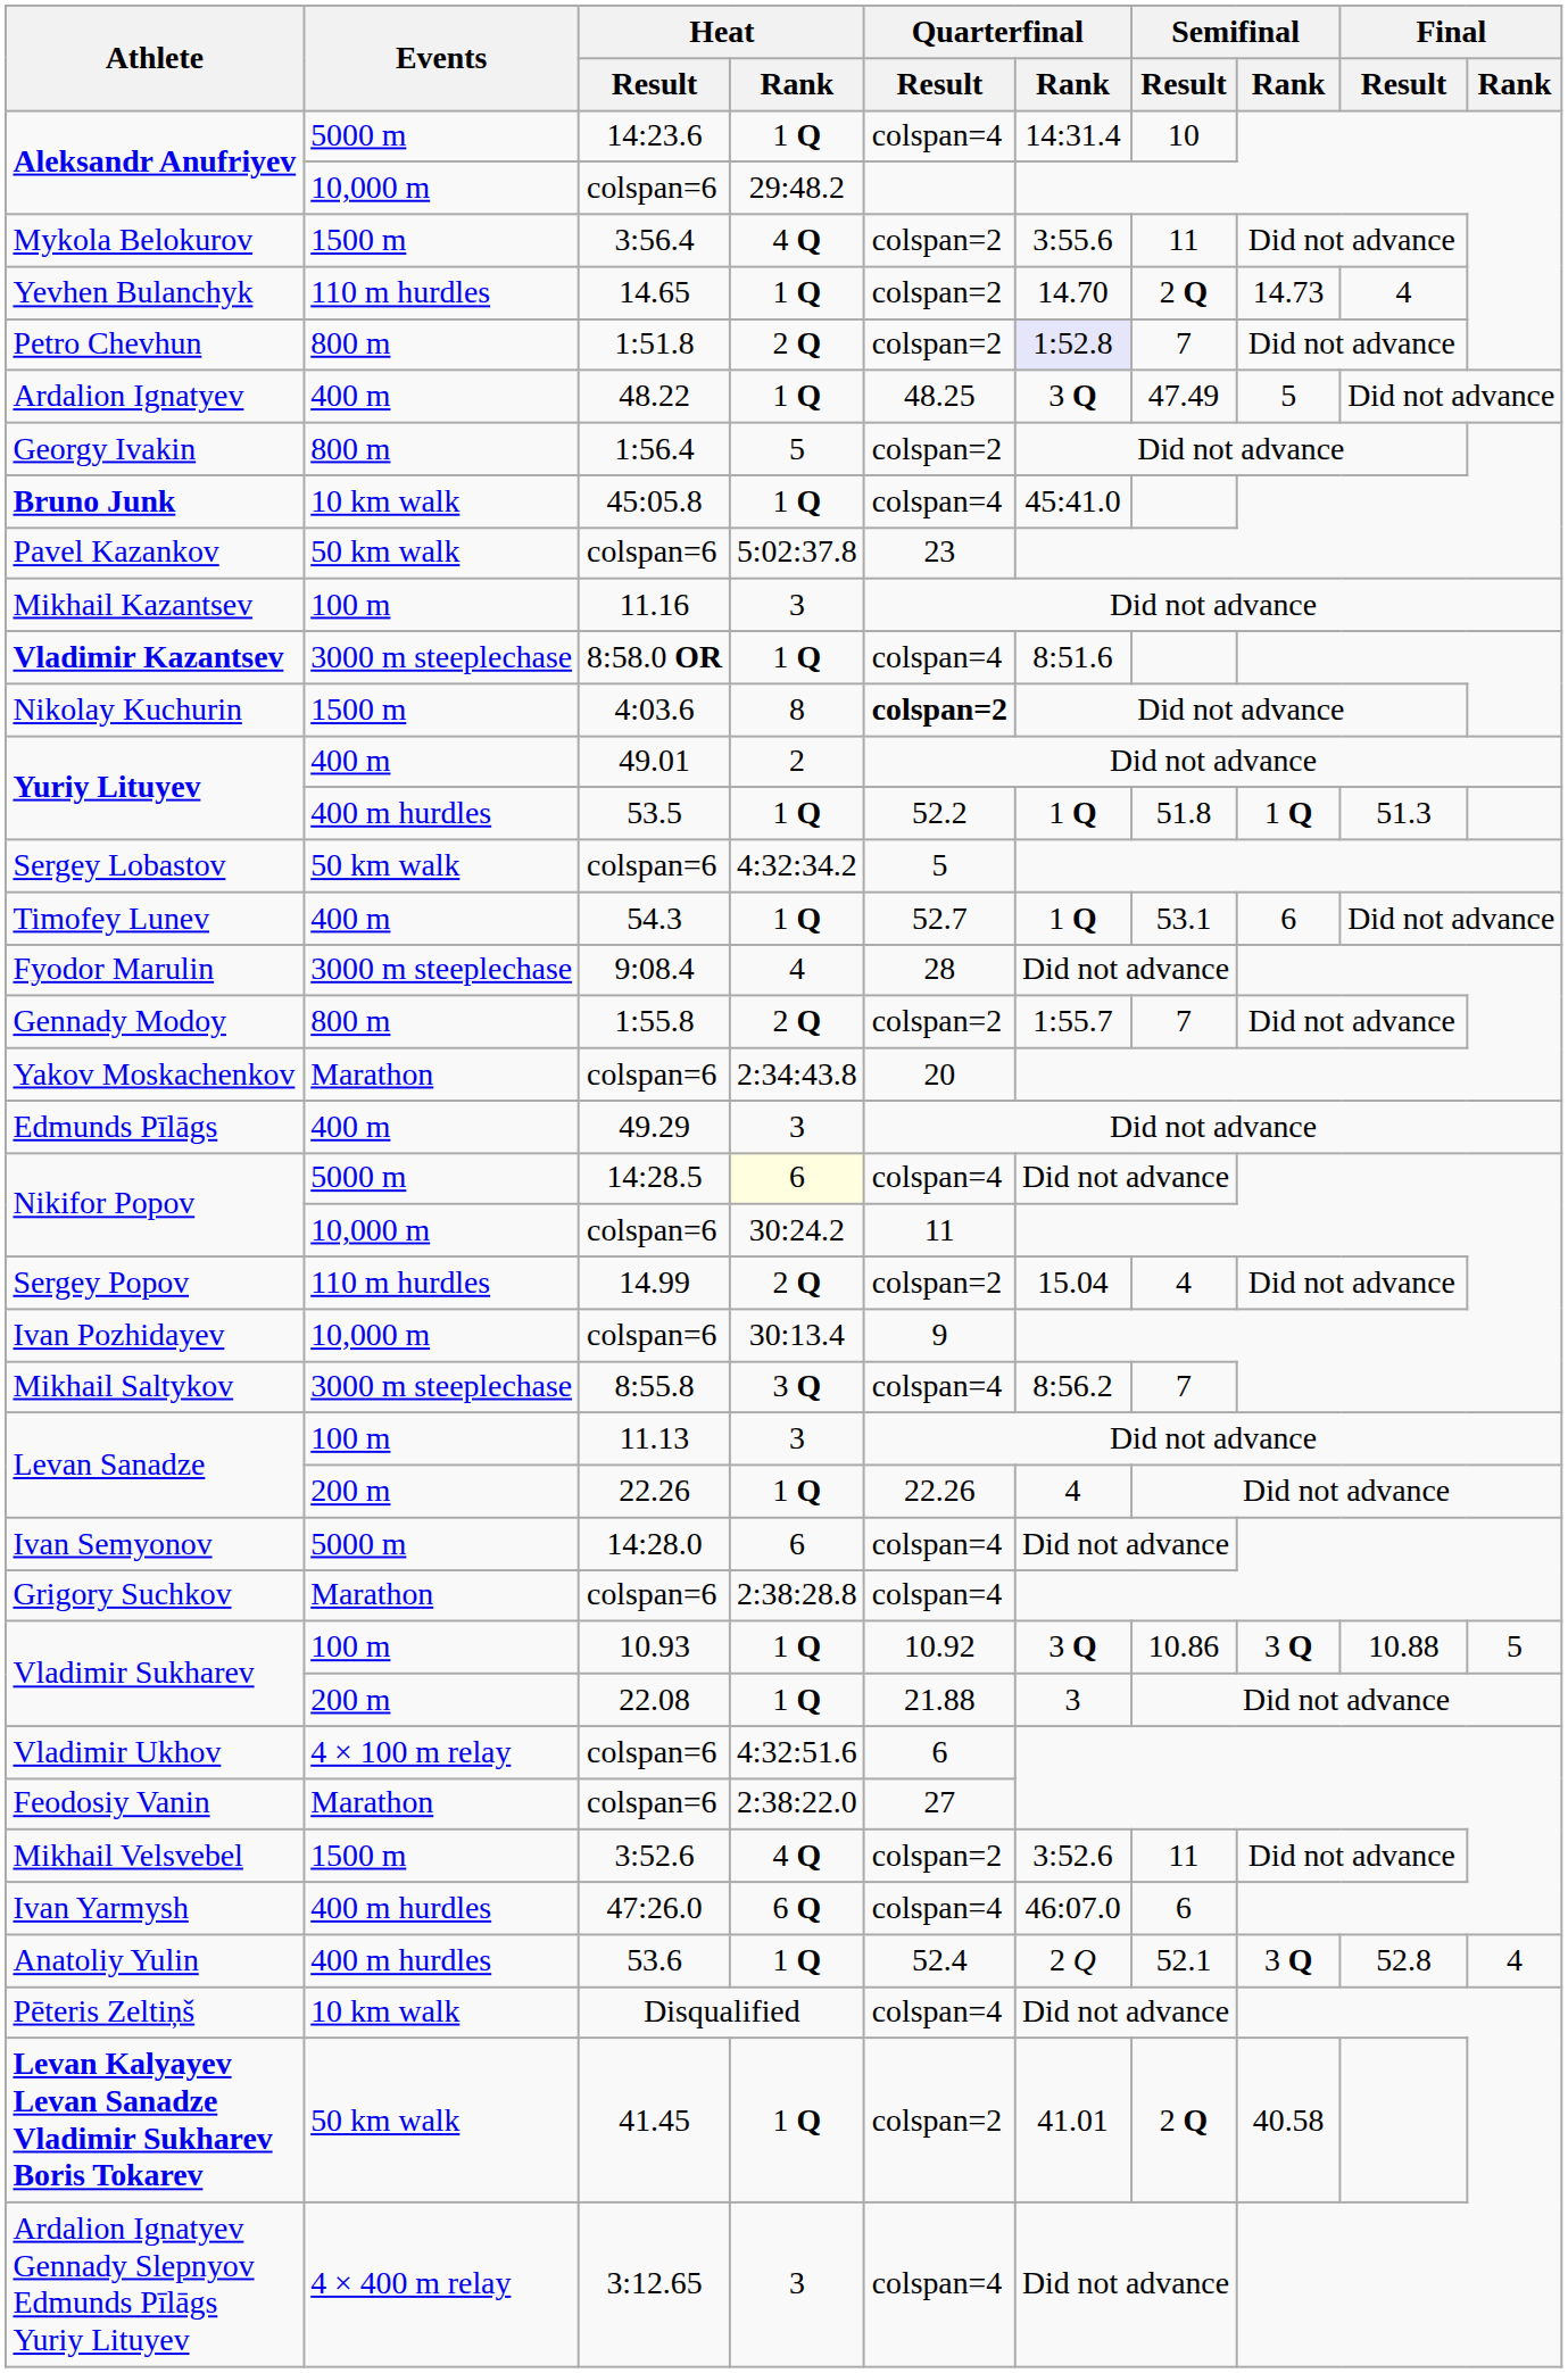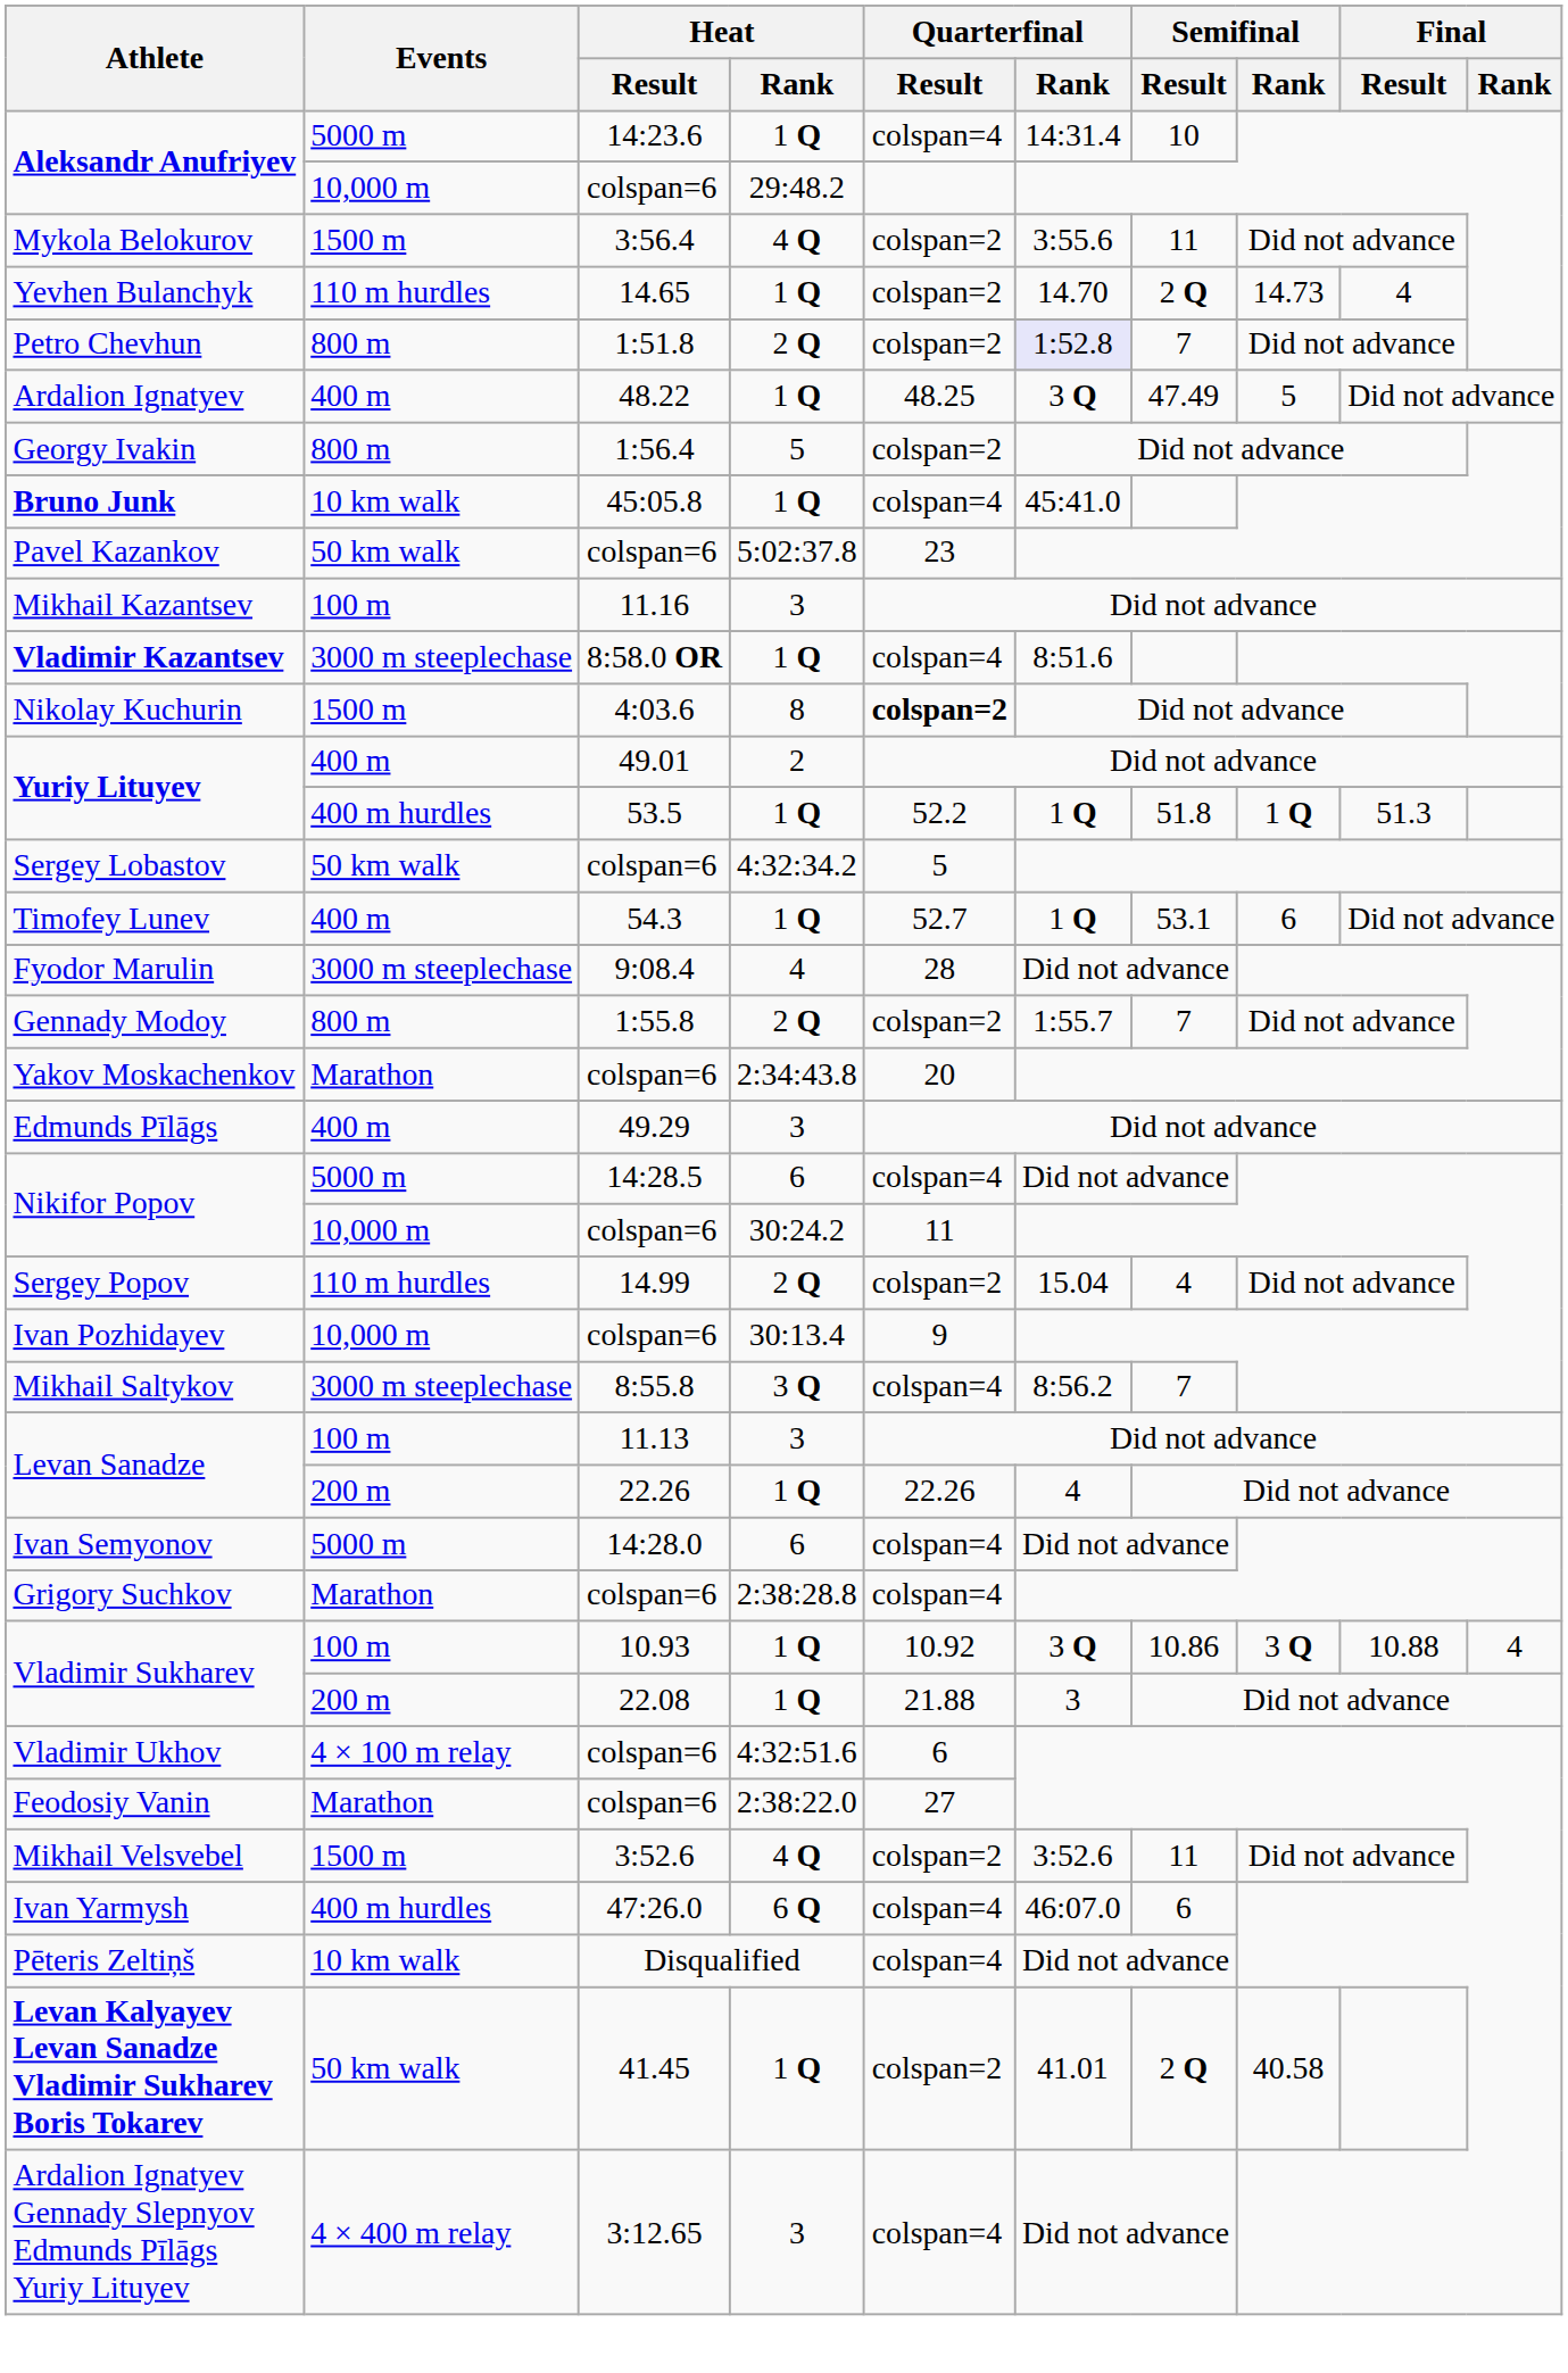Nikifor Popov / 14:28.5 | Heat / Rank: lightyellow background -> no background
Vladimir Sukharev / 10.93 | Final / Rank: 5 -> 4
- row: Anatoliy Yulin | 400 m hurdles | 53.6 | 1 Q | 52.4 | 2 Q | 52.1 | 3 Q | 52.8 | 4
